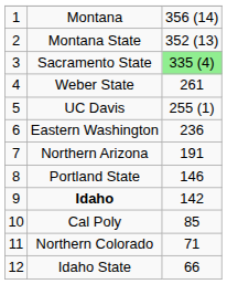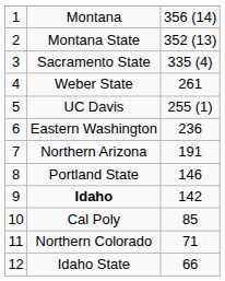Sacramento State | column 3: lightgreen background -> no background
